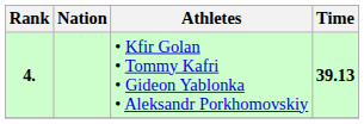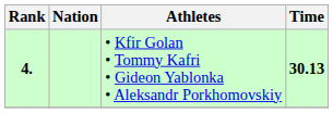row 2 | Time: 39.13 -> 30.13
